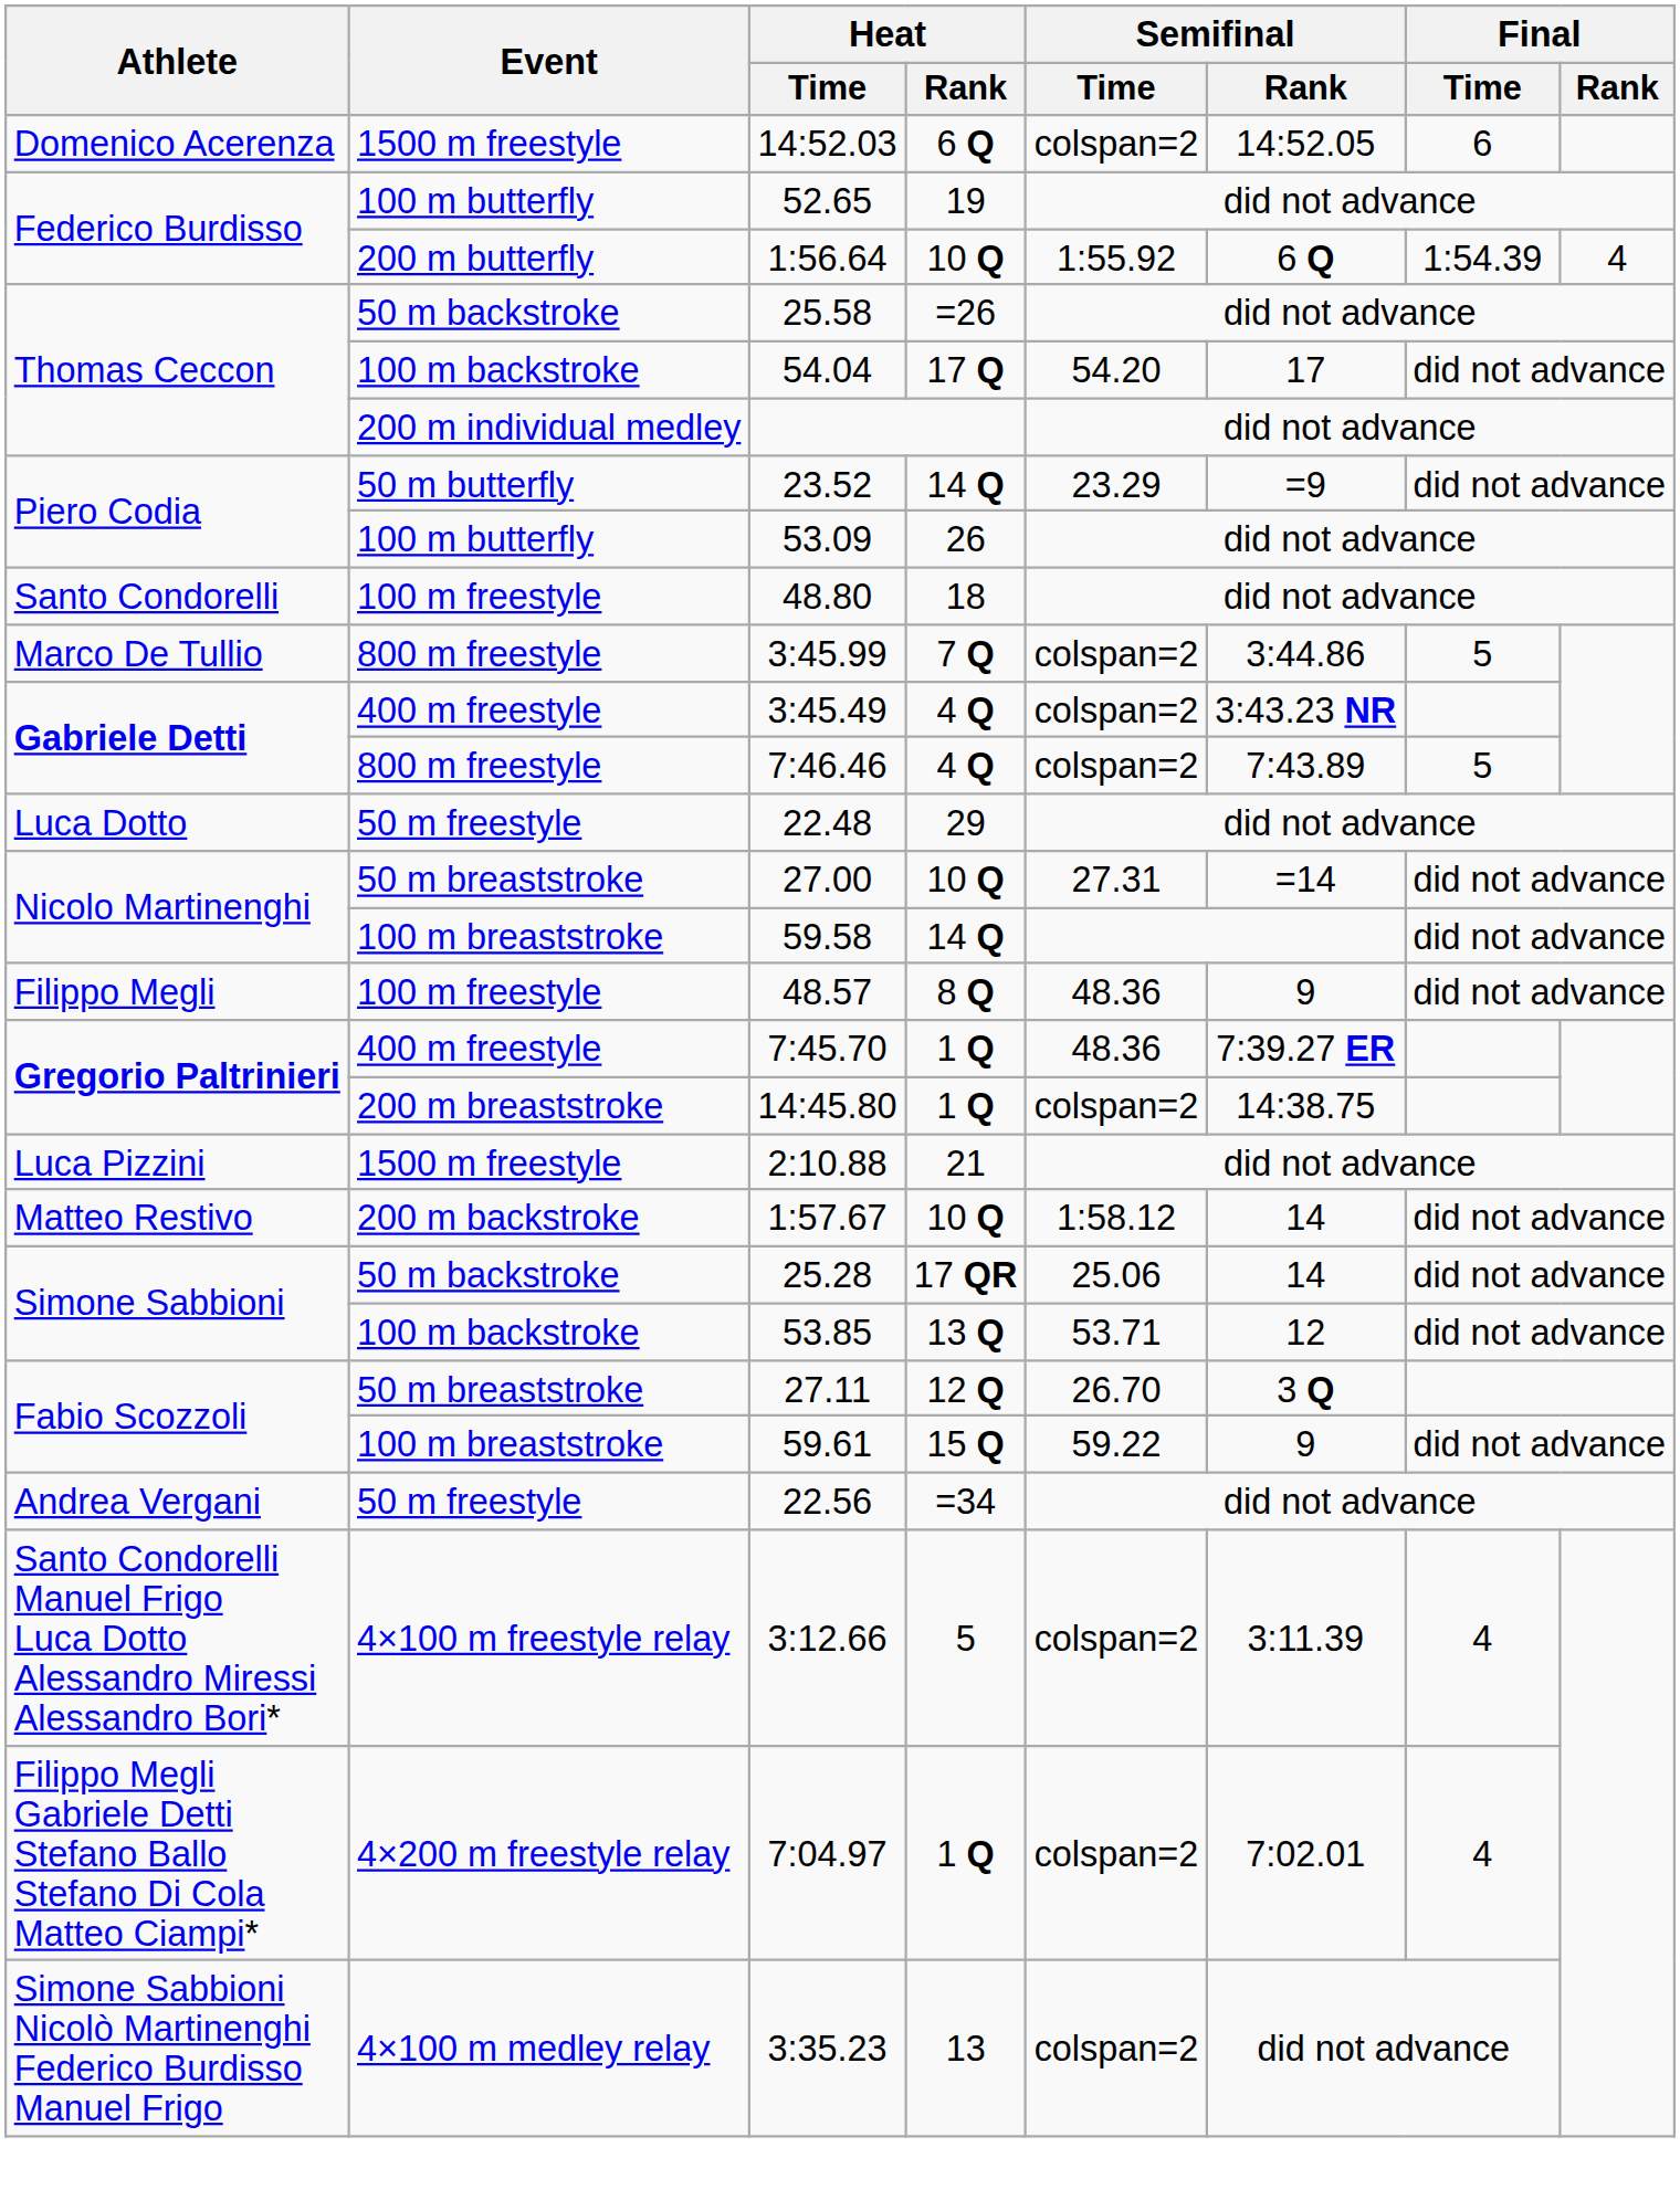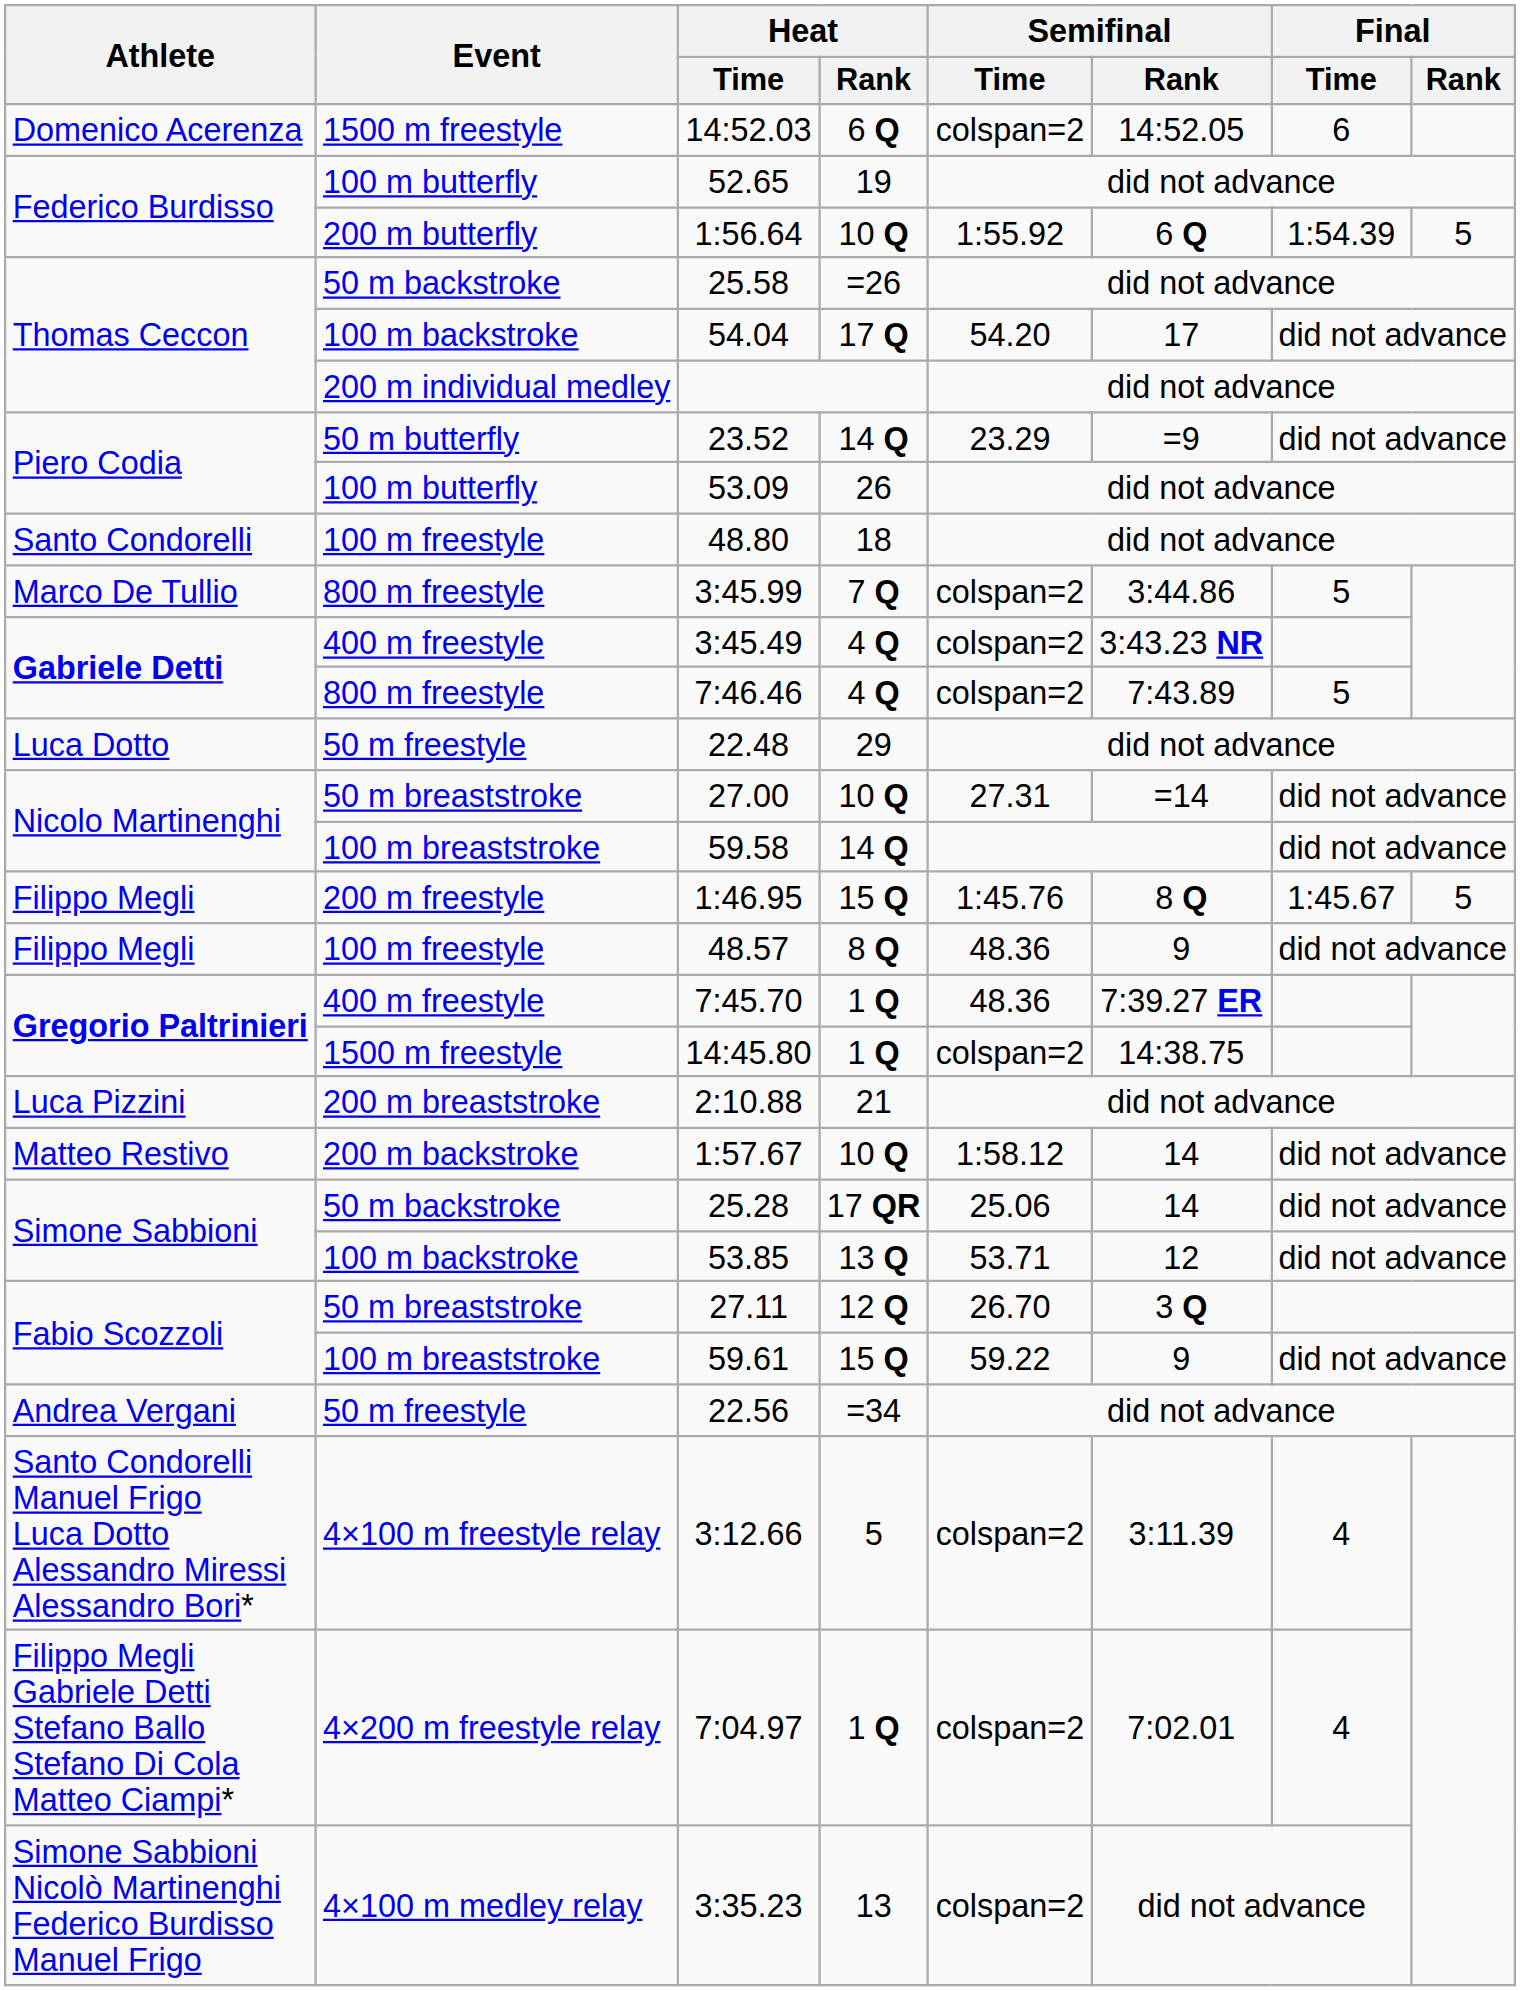1:56.64 | Final / Rank: 4 -> 5
+ row: Filippo Megli | 200 m freestyle | 1:46.95 | 15 Q | 1:45.76 | 8 Q | 1:45.67 | 5
14:45.80 | Event: 200 m breaststroke -> 1500 m freestyle
2:10.88 | Event: 1500 m freestyle -> 200 m breaststroke
